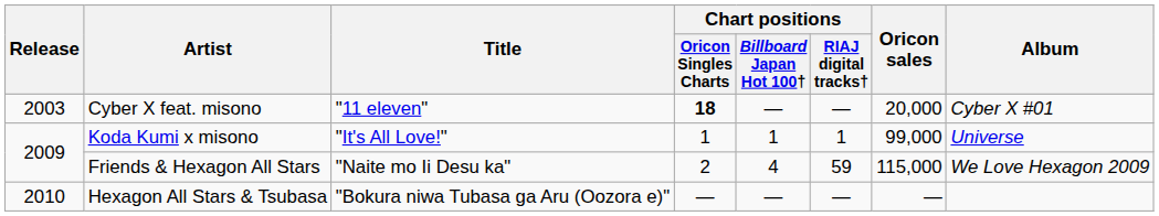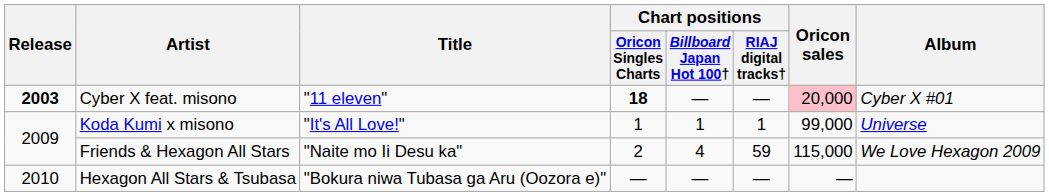Cyber X feat. misono | Release: normal -> bold
Cyber X feat. misono | Oricon sales: no background -> pink background
